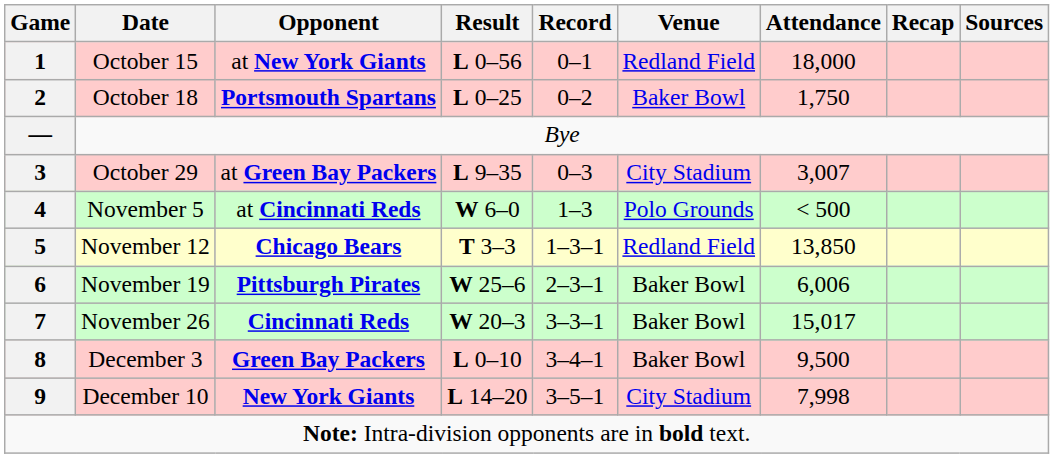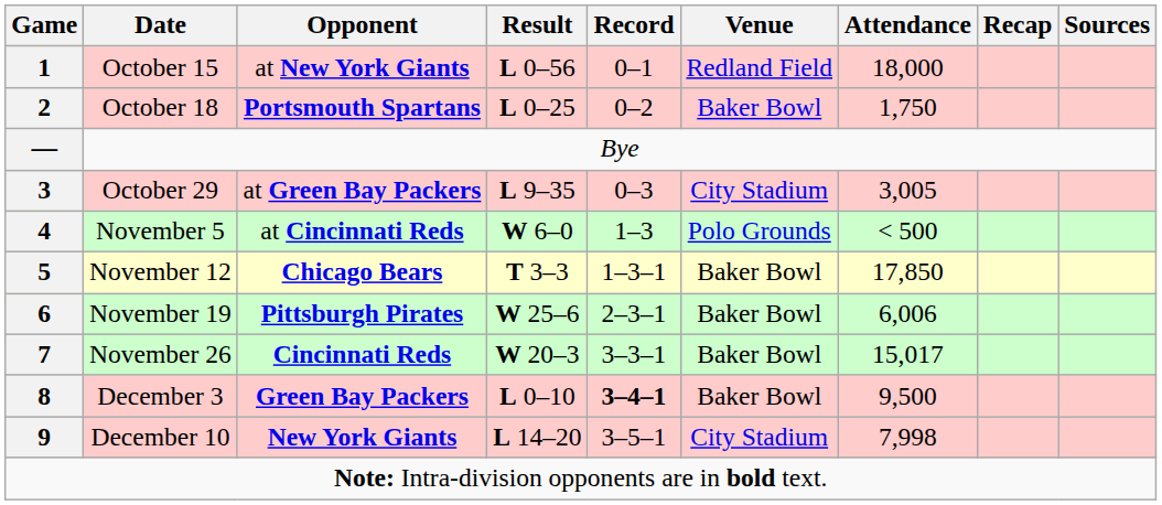3 | Attendance: 3,007 -> 3,005
5 | Venue: Redland Field -> Baker Bowl
5 | Attendance: 13,850 -> 17,850
8 | Record: normal -> bold
